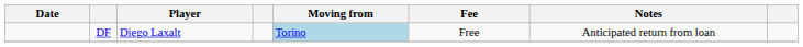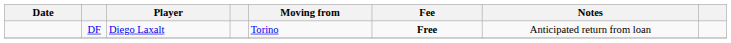DF | Moving from: lightblue background -> no background
DF | Fee: normal -> bold
